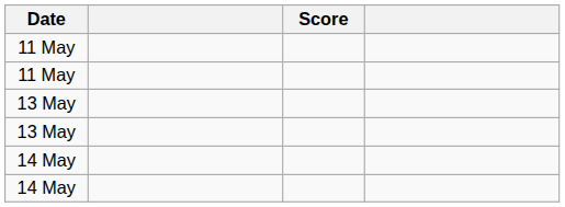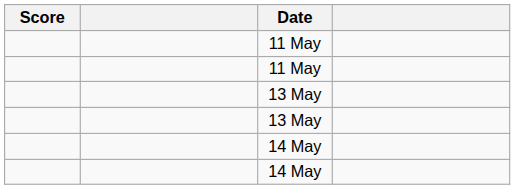columns swapped: Date <-> Score
